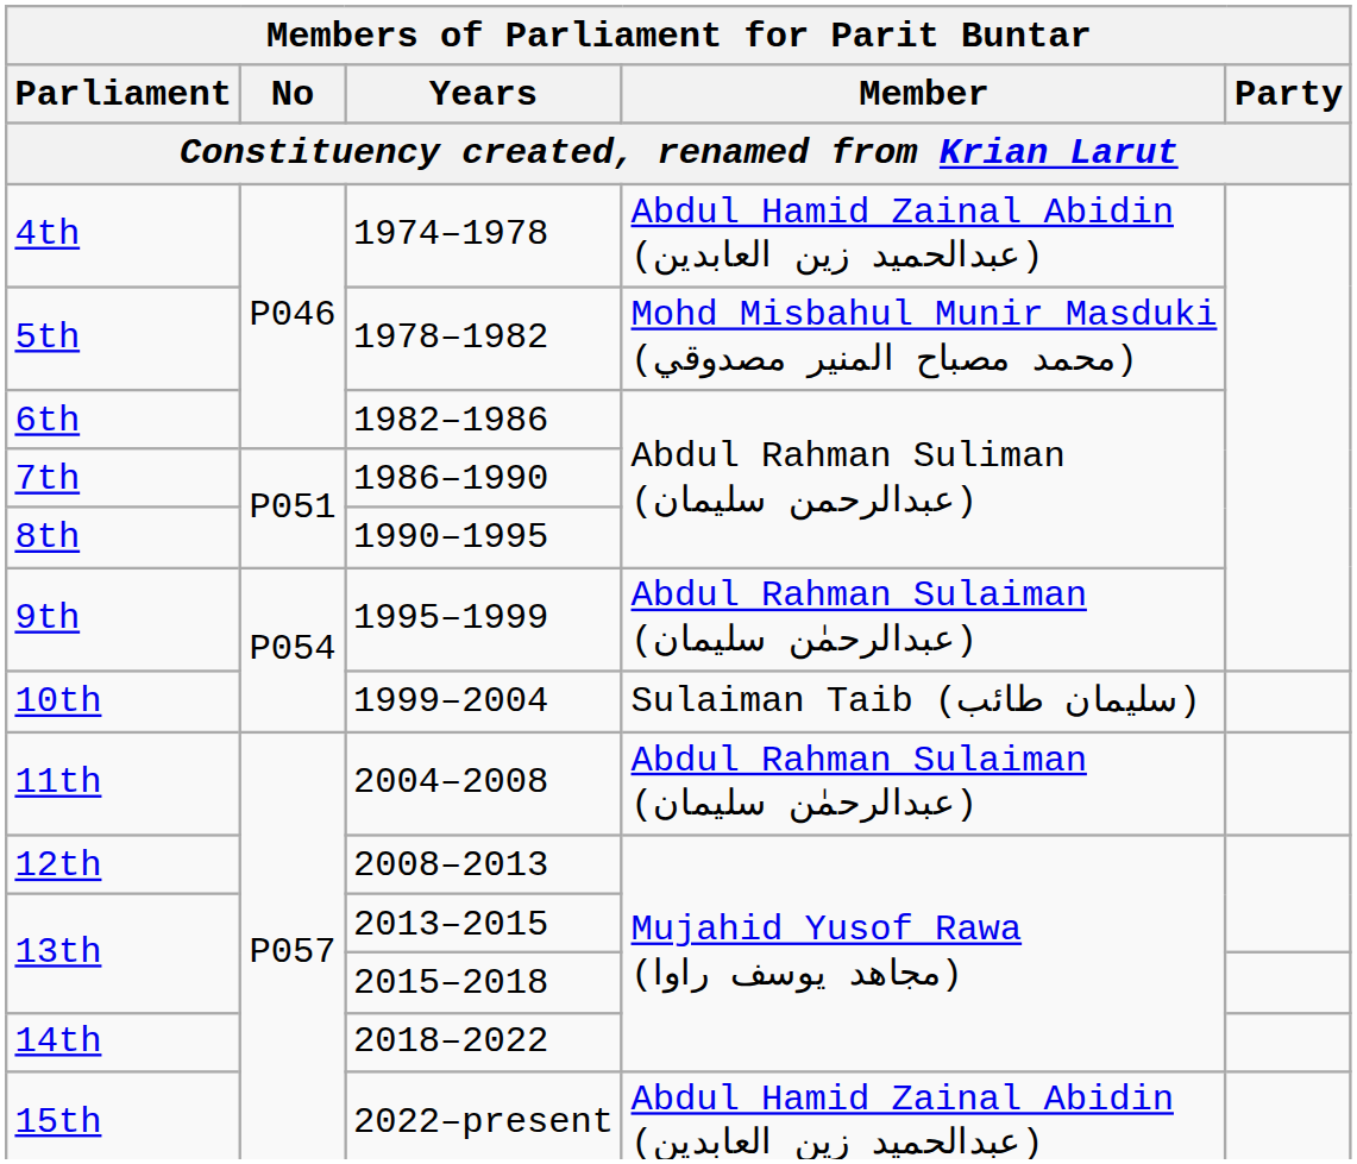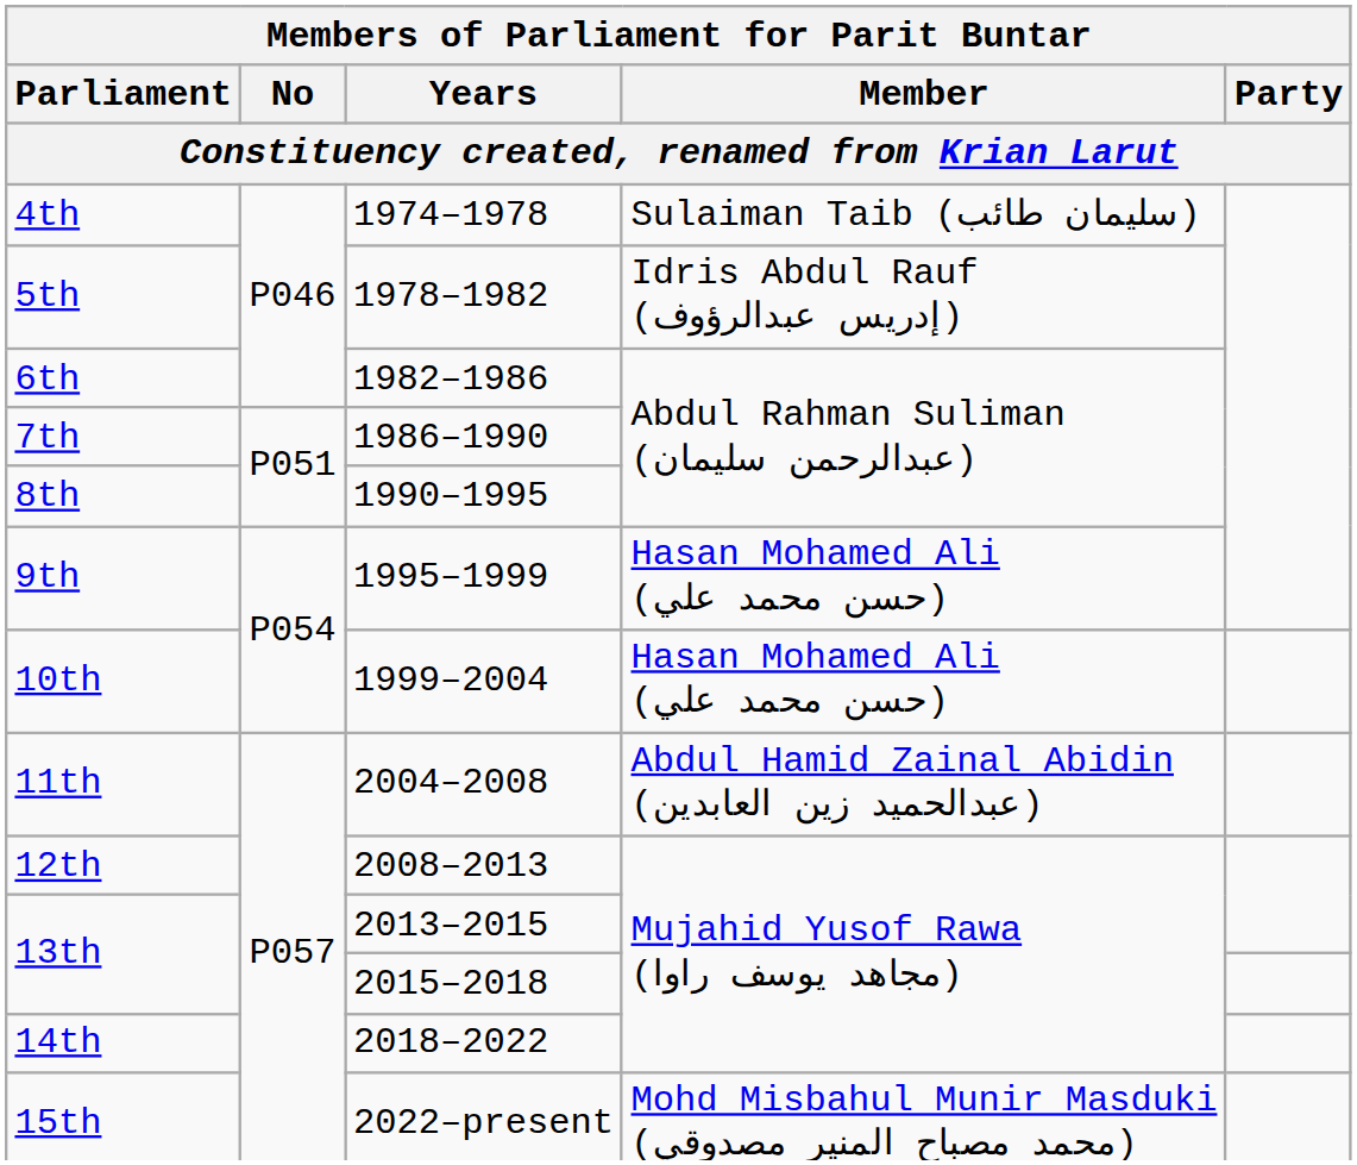4th | Member: Abdul Hamid Zainal Abidin (عبدالحميد زين العابدين) -> Sulaiman Taib (سليمان طائب)
5th | Member: Mohd Misbahul Munir Masduki (محمد مصباح المنير مصدوقي) -> Idris Abdul Rauf (إدريس عبدالرؤوف)
9th | Member: Abdul Rahman Sulaiman (عبدالرحمٰن سليمان) -> Hasan Mohamed Ali (حسن محمد علي)
10th | Member: Sulaiman Taib (سليمان طائب) -> Hasan Mohamed Ali (حسن محمد علي)
11th | Member: Abdul Rahman Sulaiman (عبدالرحمٰن سليمان) -> Abdul Hamid Zainal Abidin (عبدالحميد زين العابدين)
15th | Member: Abdul Hamid Zainal Abidin (عبدالحميد زين العابدين) -> Mohd Misbahul Munir Masduki (محمد مصباح المنير مصدوقي)
